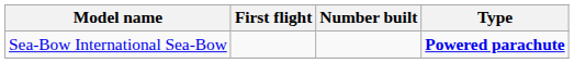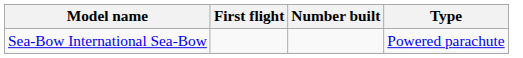Sea-Bow International Sea-Bow | Type: bold -> normal
